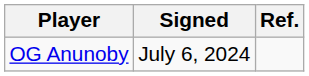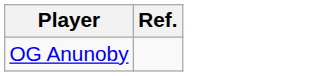- column: Signed | July 6, 2024
